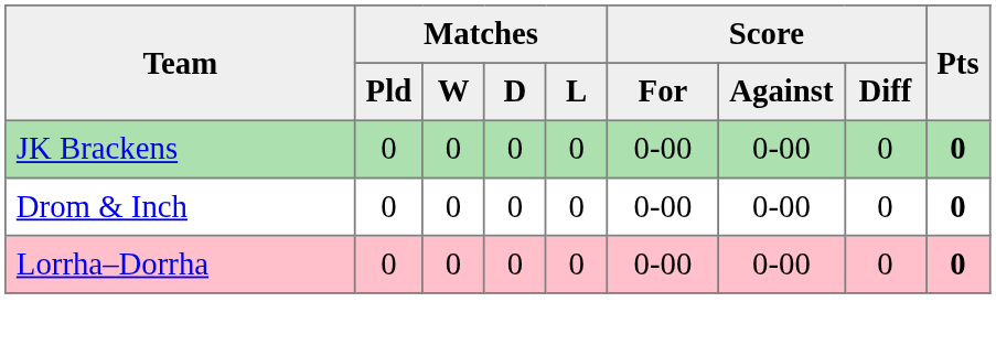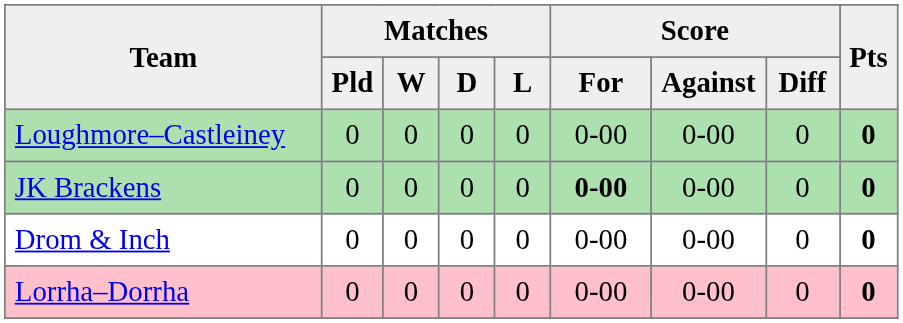+ row: Loughmore–Castleiney | 0 | 0 | 0 | 0 | 0-00 | 0-00 | 0 | 0
JK Brackens | Score / For: normal -> bold
